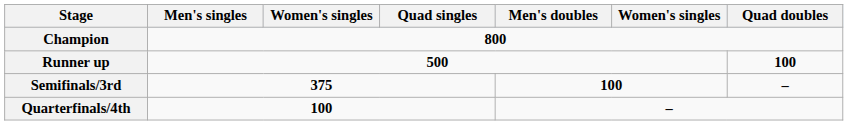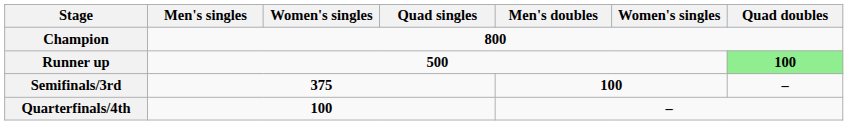Runner up | Quad doubles: no background -> lightgreen background
